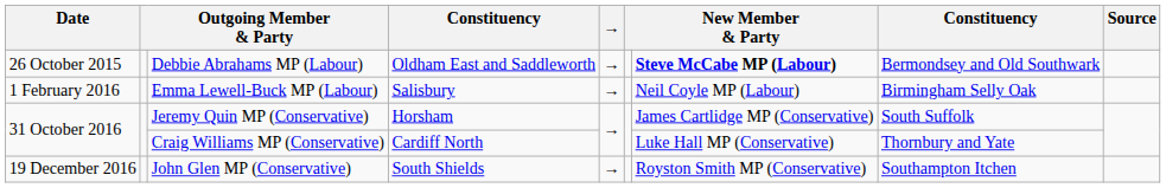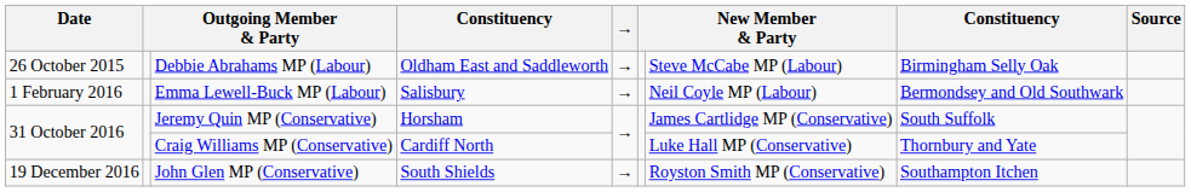Debbie Abrahams MP (Labour) | column 7: bold -> normal
Debbie Abrahams MP (Labour) | column 8: Bermondsey and Old Southwark -> Birmingham Selly Oak
Emma Lewell-Buck MP (Labour) | column 8: Birmingham Selly Oak -> Bermondsey and Old Southwark
